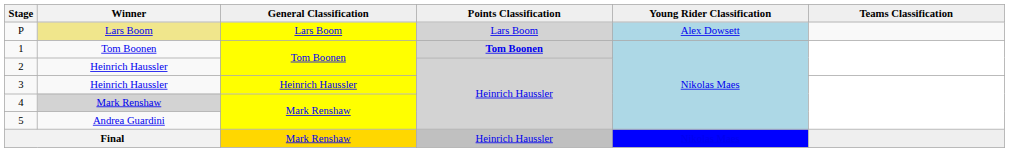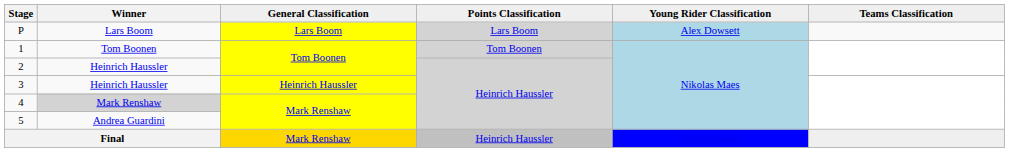P | Winner: khaki background -> no background
1 | Points Classification: bold -> normal
